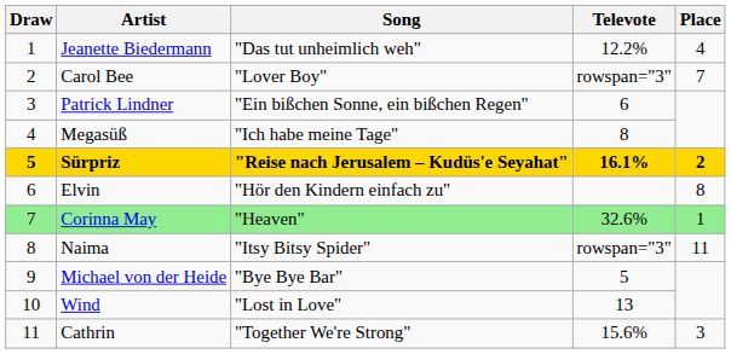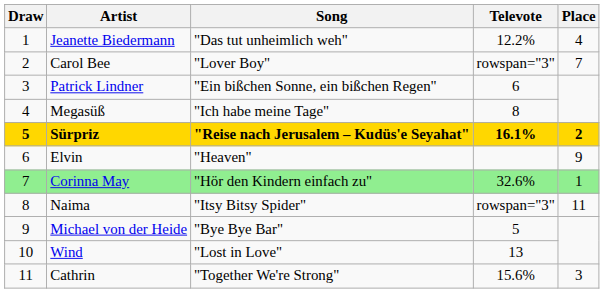Elvin | Song: "Hör den Kindern einfach zu" -> "Heaven"
Elvin | Place: 8 -> 9
Corinna May | Song: "Heaven" -> "Hör den Kindern einfach zu"
